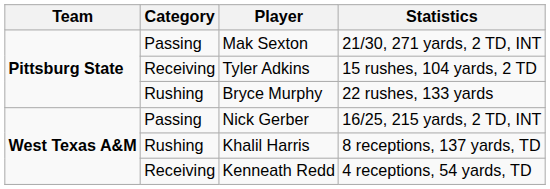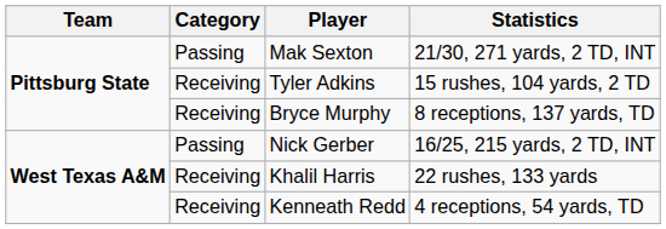Bryce Murphy | Category: Rushing -> Receiving
Bryce Murphy | Statistics: 22 rushes, 133 yards -> 8 receptions, 137 yards, TD
Khalil Harris | Category: Rushing -> Receiving
Khalil Harris | Statistics: 8 receptions, 137 yards, TD -> 22 rushes, 133 yards
